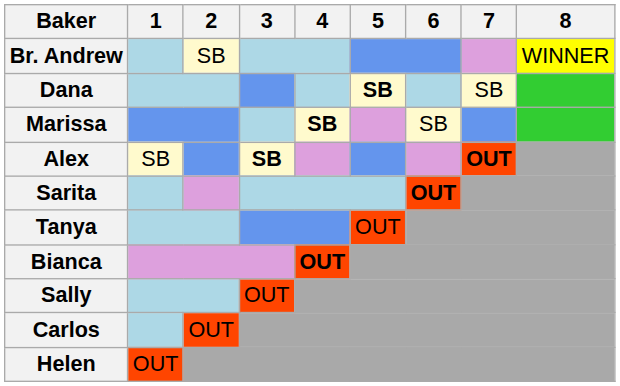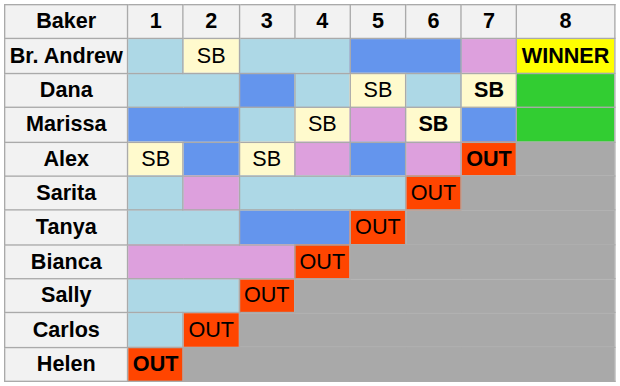Br. Andrew | 8: normal -> bold
Dana | 5: bold -> normal
Dana | 7: normal -> bold
Marissa | 4: bold -> normal
Marissa | 6: normal -> bold
Alex | 3: bold -> normal
Sarita | 6: bold -> normal
Bianca | 4: bold -> normal
Helen | 1: normal -> bold
